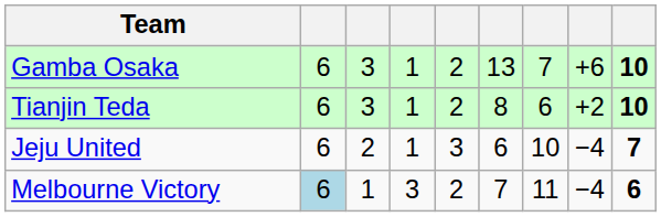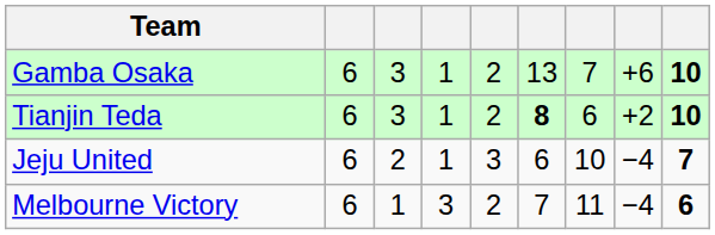Tianjin Teda | column 6: normal -> bold
Melbourne Victory | column 2: lightblue background -> no background
